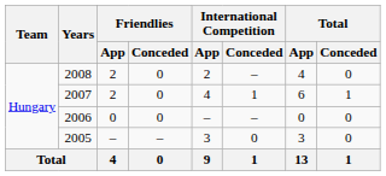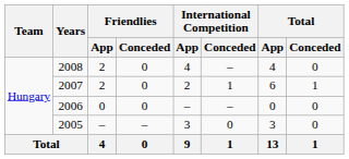2008 | International Competition / App: 2 -> 4
2007 | International Competition / App: 4 -> 2
